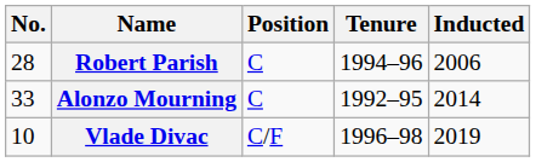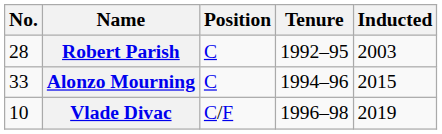Robert Parish | Tenure: 1994–96 -> 1992–95
Robert Parish | Inducted: 2006 -> 2003
Alonzo Mourning | Tenure: 1992–95 -> 1994–96
Alonzo Mourning | Inducted: 2014 -> 2015
